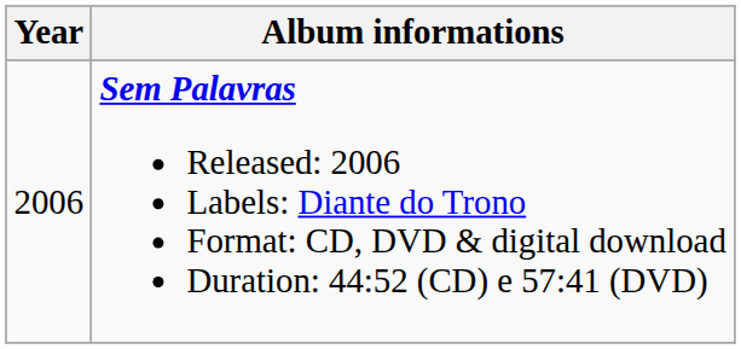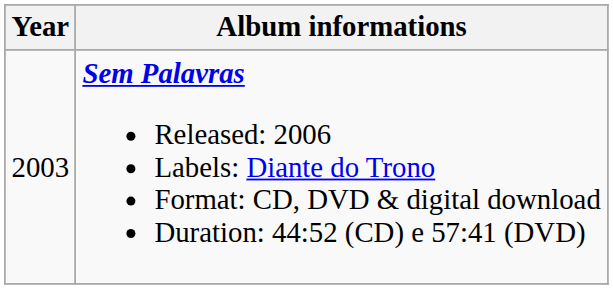row 2 | Year: 2006 -> 2003
